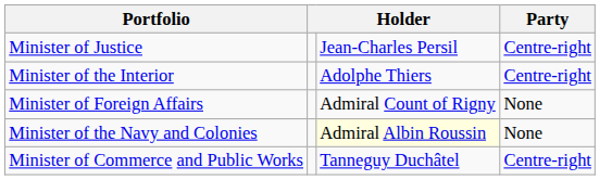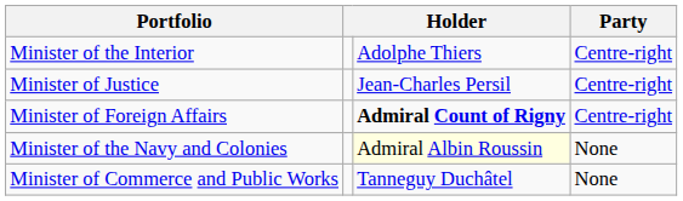rows swapped: Minister of the Interior <-> Minister of Justice
Minister of Foreign Affairs | column 3: normal -> bold
Minister of Foreign Affairs | Party: None -> Centre-right
Minister of Commerce and Public Works | Party: Centre-right -> None
